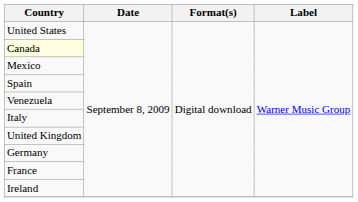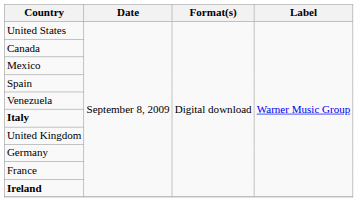Canada | Country: lightyellow background -> no background
Italy | Country: normal -> bold
Ireland | Country: normal -> bold
